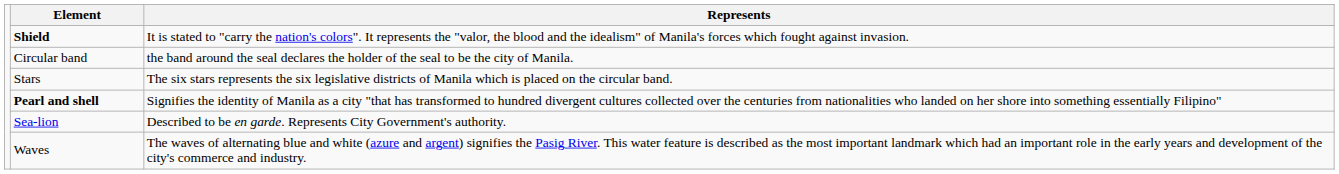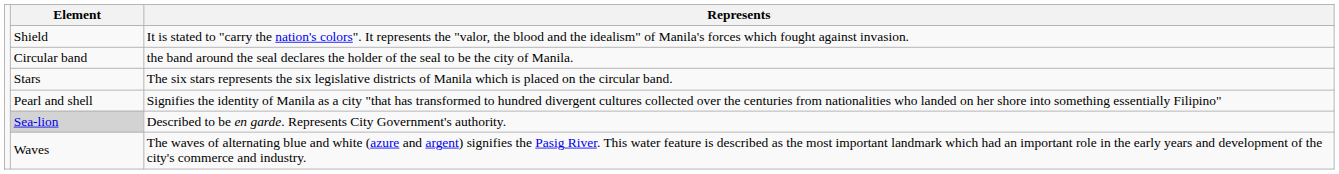Shield | Element: bold -> normal
Pearl and shell | Element: bold -> normal
Sea-lion | Element: no background -> lightgrey background
